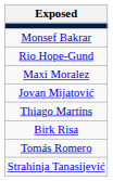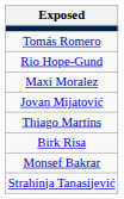row 3 | column 1: Monsef Bakrar -> Tomás Romero
row 9 | column 1: Tomás Romero -> Monsef Bakrar
